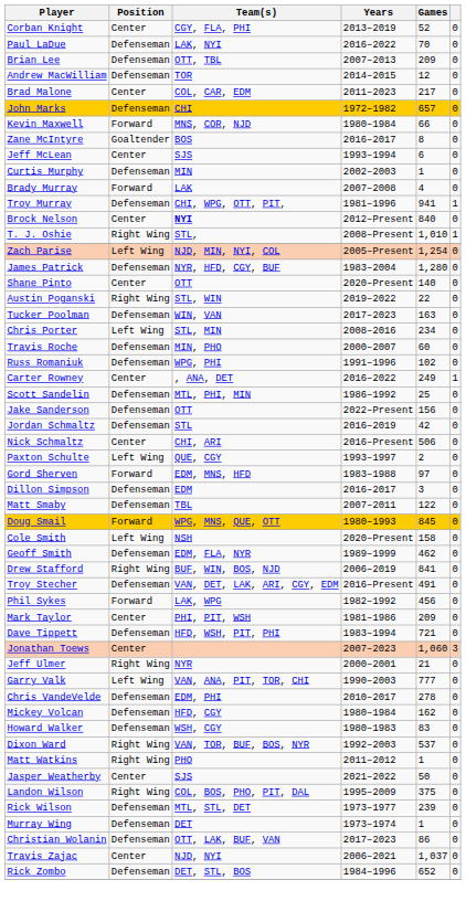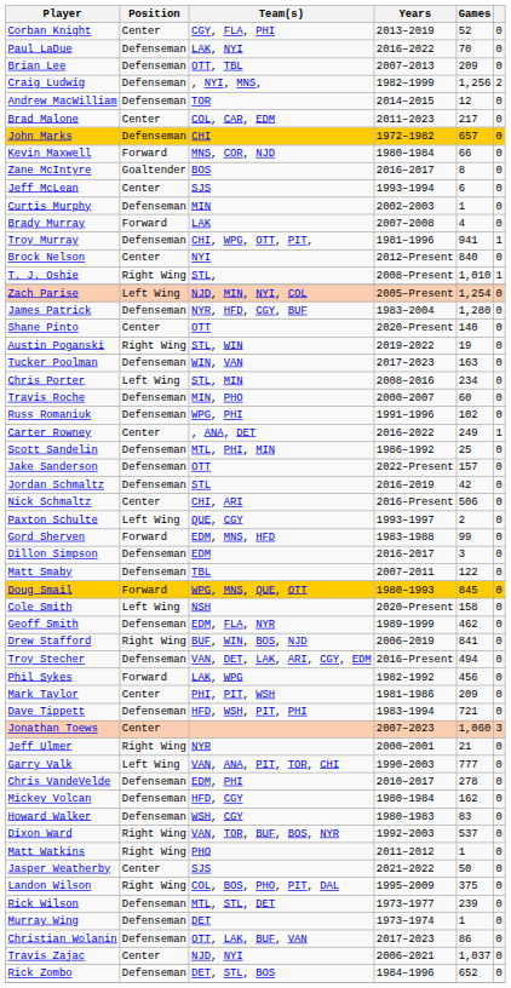+ row: Craig Ludwig | Defenseman | , NYI, MNS, | 1982–1999 | 1,256 | 2
Brock Nelson | Team(s): bold -> normal
Austin Poganski | Games: 22 -> 19
Jake Sanderson | Games: 156 -> 157
Gord Sherven | Games: 97 -> 99
Troy Stecher | Games: 491 -> 494
